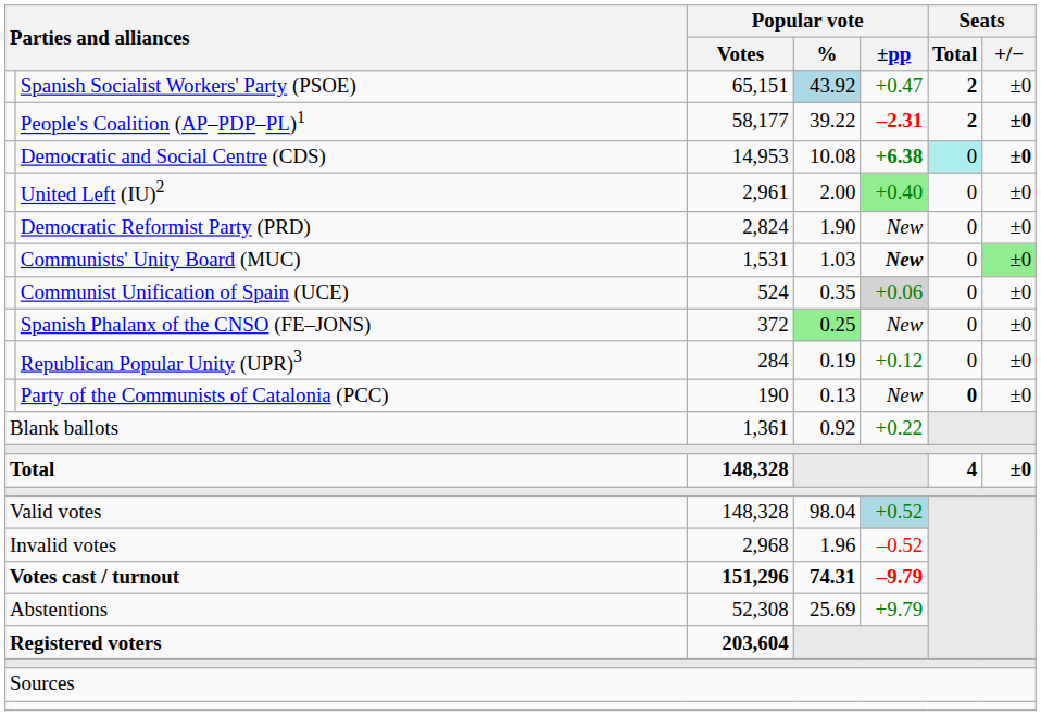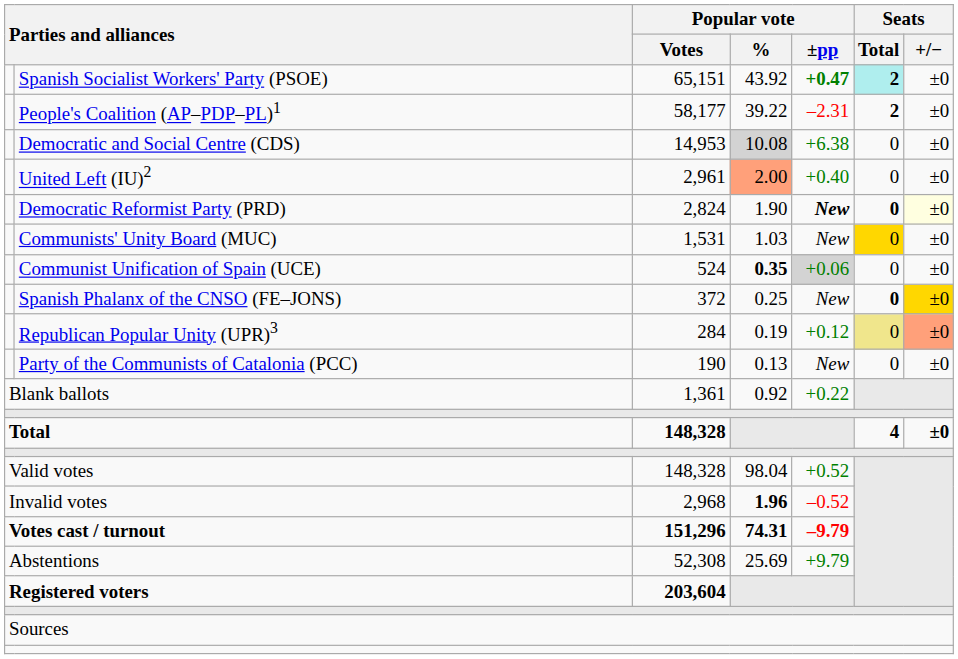Spanish Socialist Workers' Party (PSOE) | Popular vote / %: lightblue background -> no background
Spanish Socialist Workers' Party (PSOE) | Popular vote / ±pp: normal -> bold
Spanish Socialist Workers' Party (PSOE) | Seats / Total: no background -> paleturquoise background
People's Coalition (AP–PDP–PL)1 | Popular vote / ±pp: bold -> normal
People's Coalition (AP–PDP–PL)1 | Seats / +/−: bold -> normal
Democratic and Social Centre (CDS) | Popular vote / %: no background -> lightgrey background
Democratic and Social Centre (CDS) | Popular vote / ±pp: bold -> normal
Democratic and Social Centre (CDS) | Seats / Total: paleturquoise background -> no background
Democratic and Social Centre (CDS) | Seats / +/−: bold -> normal
United Left (IU)2 | Popular vote / %: no background -> lightsalmon background
United Left (IU)2 | Popular vote / ±pp: lightgreen background -> no background
Democratic Reformist Party (PRD) | Popular vote / ±pp: normal -> bold
Democratic Reformist Party (PRD) | Seats / Total: normal -> bold
Democratic Reformist Party (PRD) | Seats / +/−: no background -> lightyellow background
Communists' Unity Board (MUC) | Popular vote / ±pp: bold -> normal
Communists' Unity Board (MUC) | Seats / Total: no background -> gold background
Communists' Unity Board (MUC) | Seats / +/−: lightgreen background -> no background
Communist Unification of Spain (UCE) | Popular vote / %: normal -> bold
Spanish Phalanx of the CNSO (FE–JONS) | Popular vote / %: lightgreen background -> no background
Spanish Phalanx of the CNSO (FE–JONS) | Seats / Total: normal -> bold
Spanish Phalanx of the CNSO (FE–JONS) | Seats / +/−: no background -> gold background
Republican Popular Unity (UPR)3 | Seats / Total: no background -> khaki background
Republican Popular Unity (UPR)3 | Seats / +/−: no background -> lightsalmon background
Party of the Communists of Catalonia (PCC) | Seats / Total: bold -> normal
Valid votes | Popular vote / ±pp: lightblue background -> no background
Invalid votes | Popular vote / %: normal -> bold
